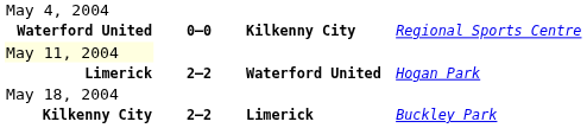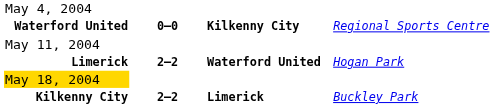May 11, 2004 | column 1: lightyellow background -> no background
May 18, 2004 | column 1: no background -> gold background
